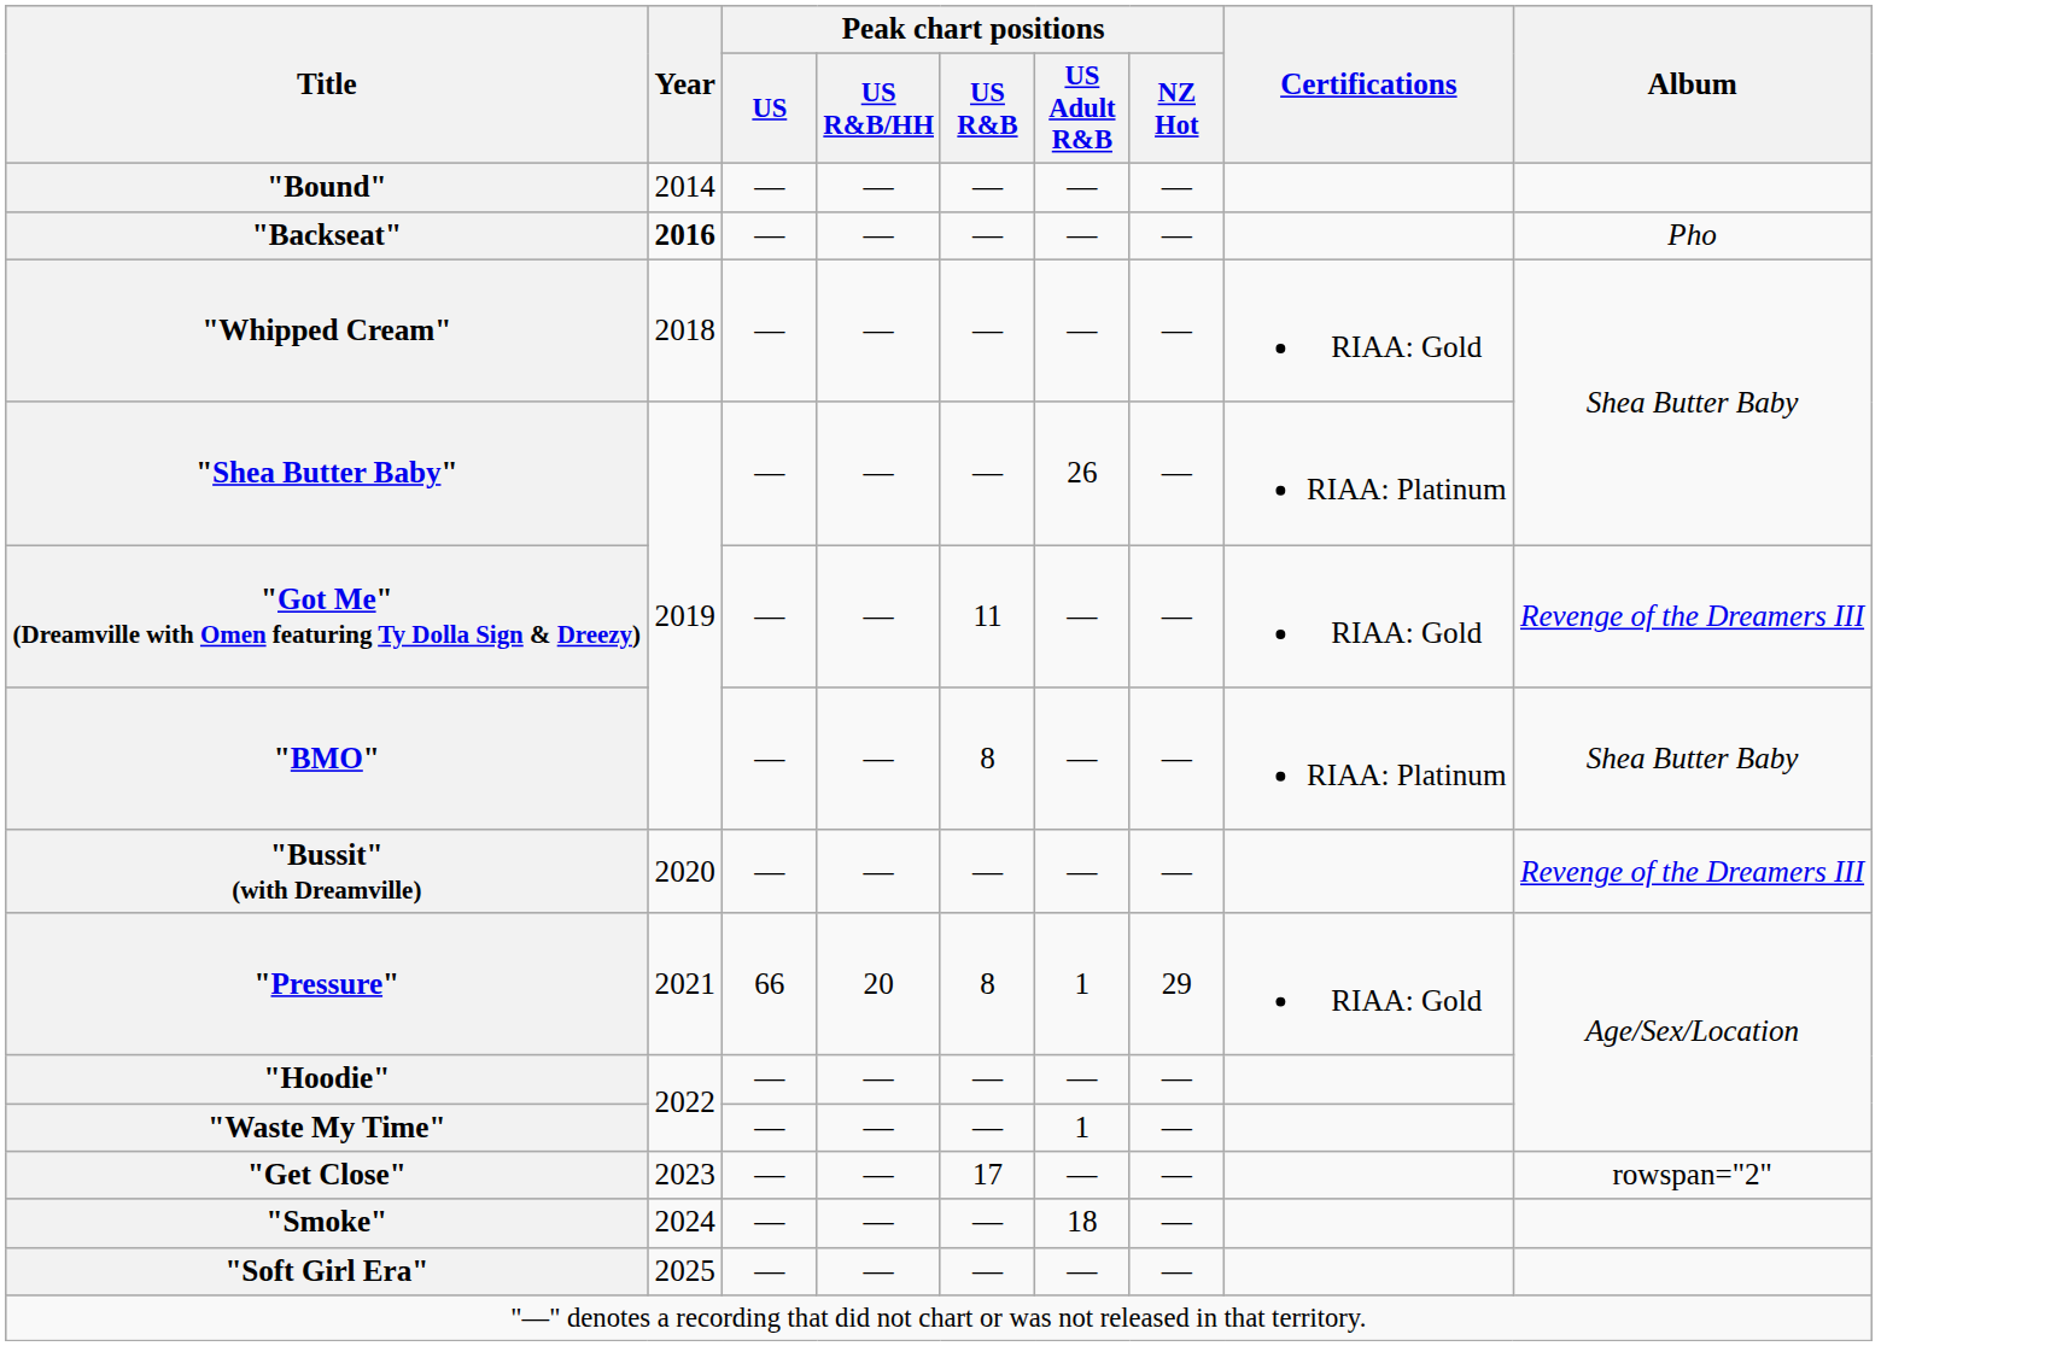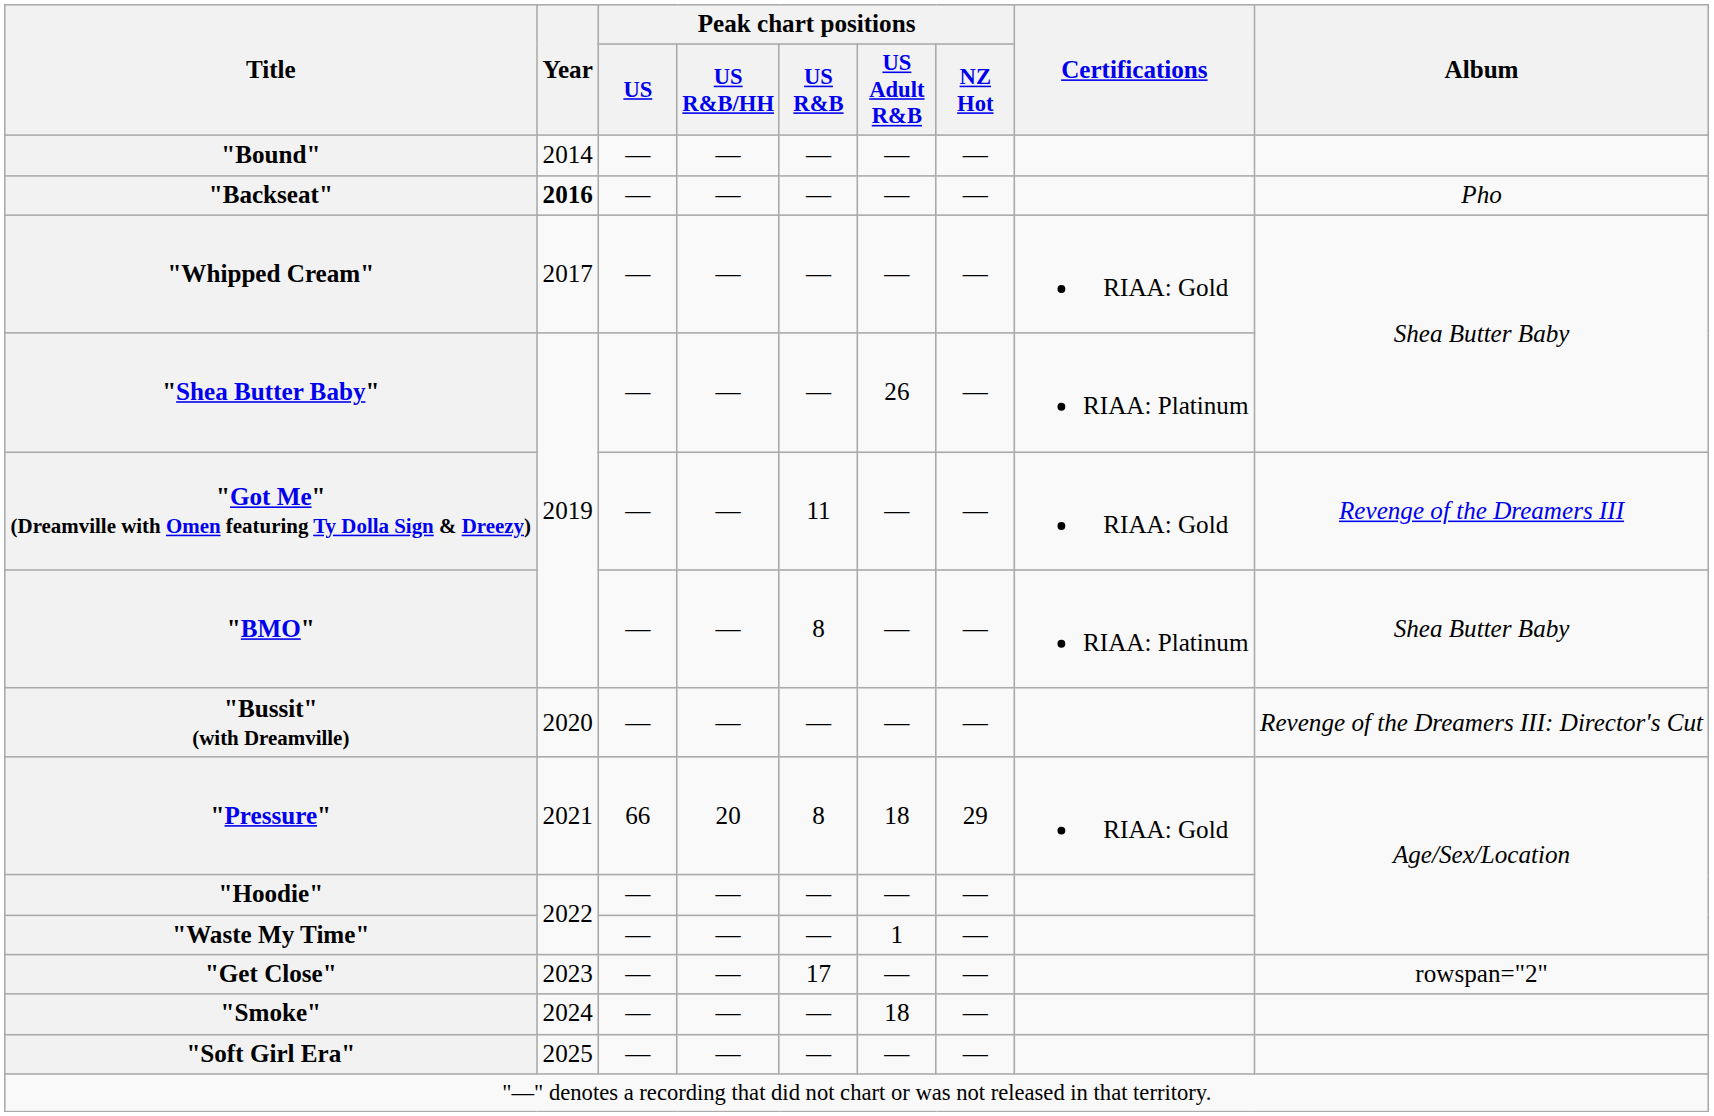"Whipped Cream" | Year: 2018 -> 2017
"Bussit" (with Dreamville) | Album: Revenge of the Dreamers III -> Revenge of the Dreamers III: Director's Cut
"Pressure" | Peak chart positions / US Adult R&B: 1 -> 18
